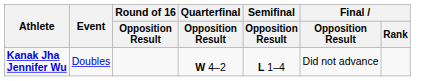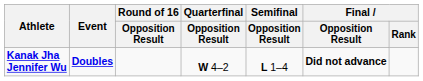Kanak Jha Jennifer Wu | Event: normal -> bold
Kanak Jha Jennifer Wu | Final / Opposition Result: normal -> bold
